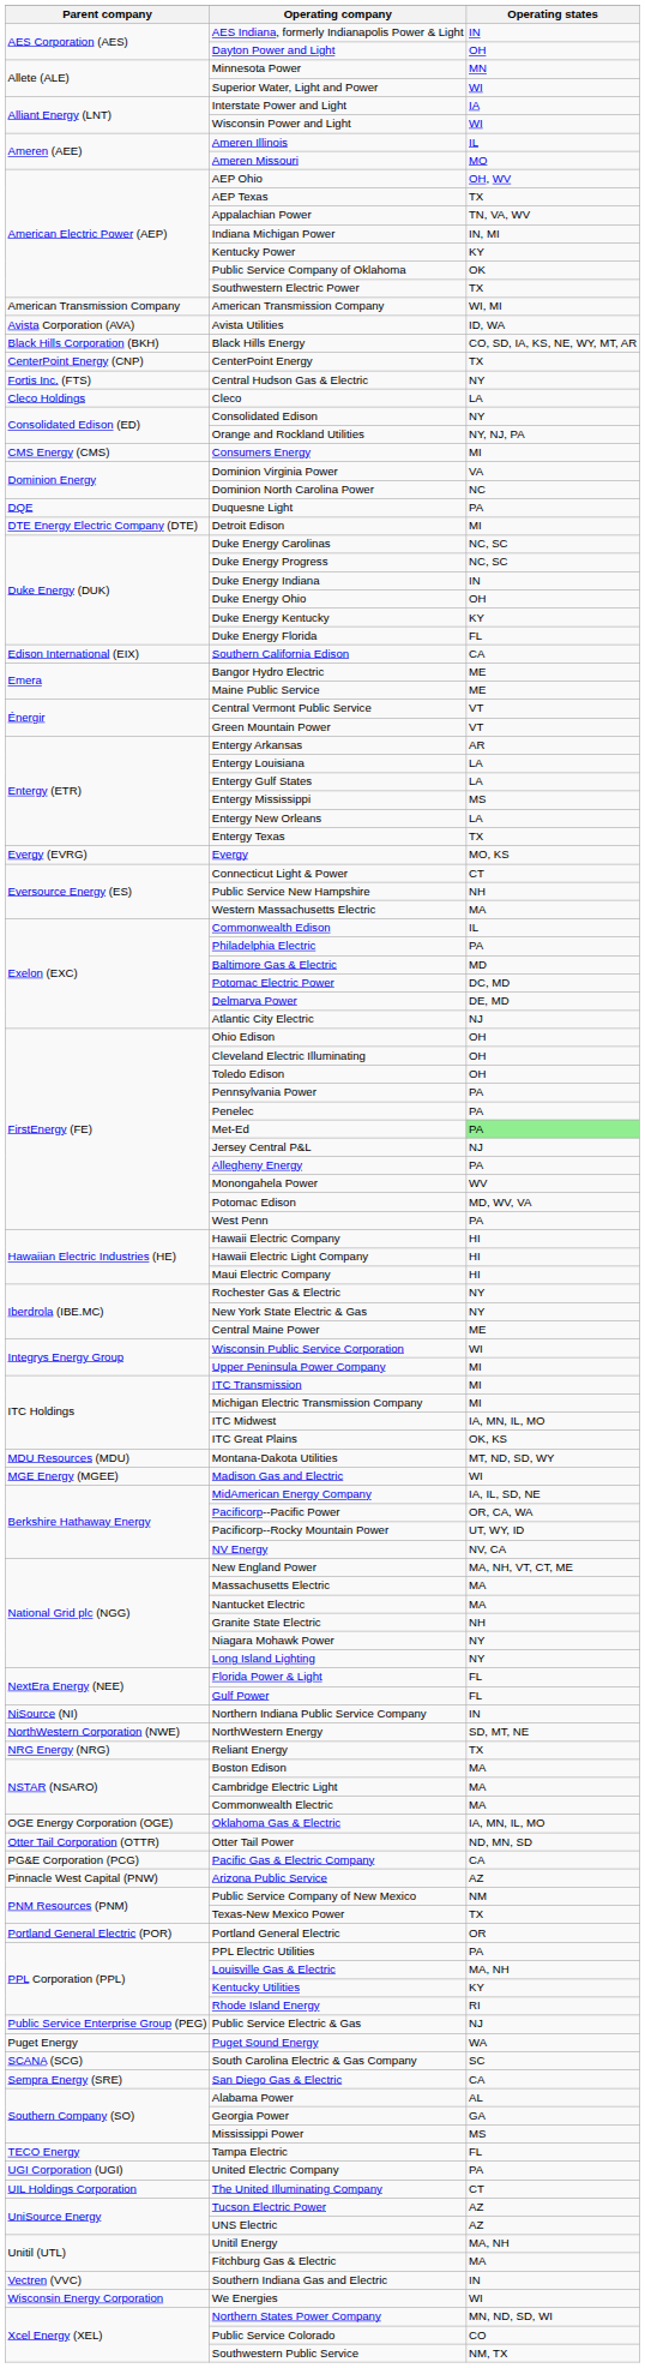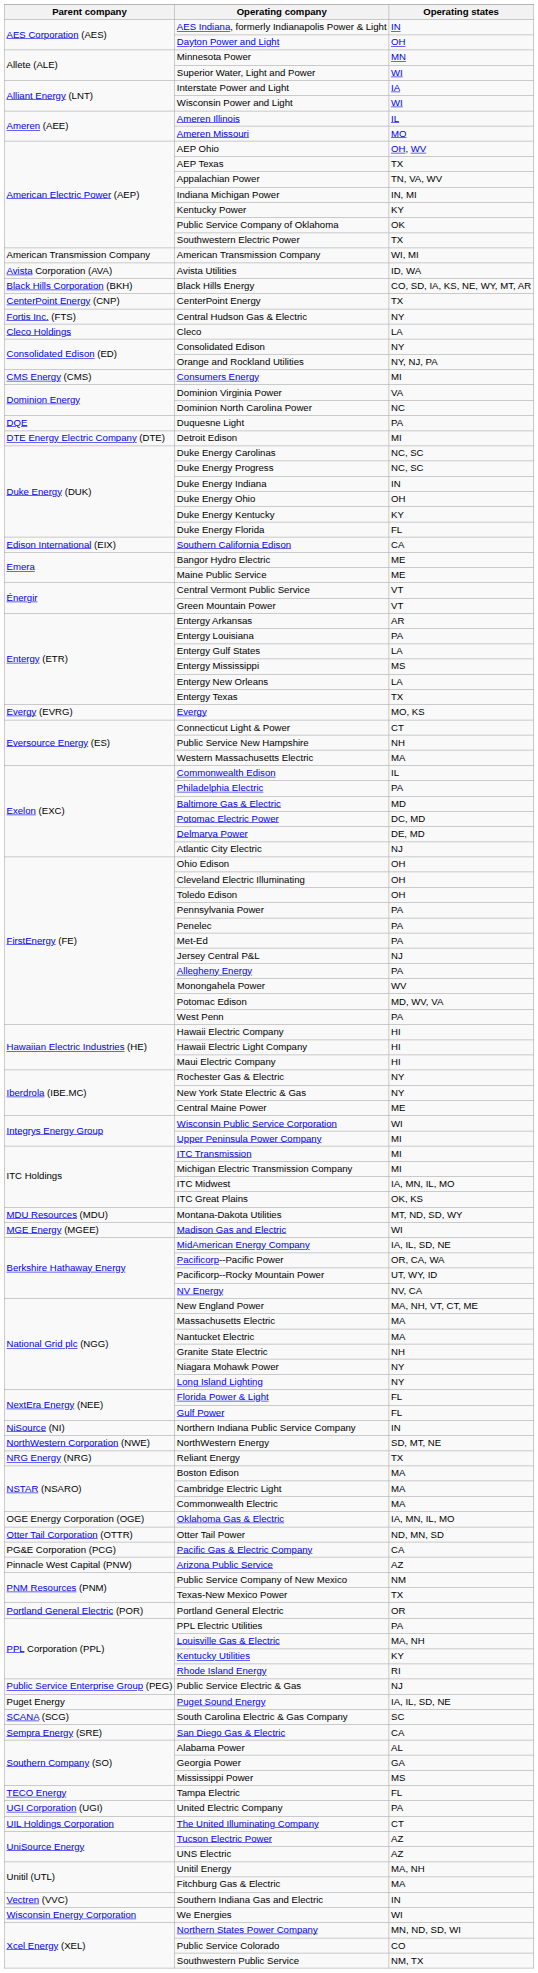Entergy Louisiana | Operating states: LA -> PA
Met-Ed | Operating states: lightgreen background -> no background
Puget Sound Energy | Operating states: WA -> IA, IL, SD, NE
